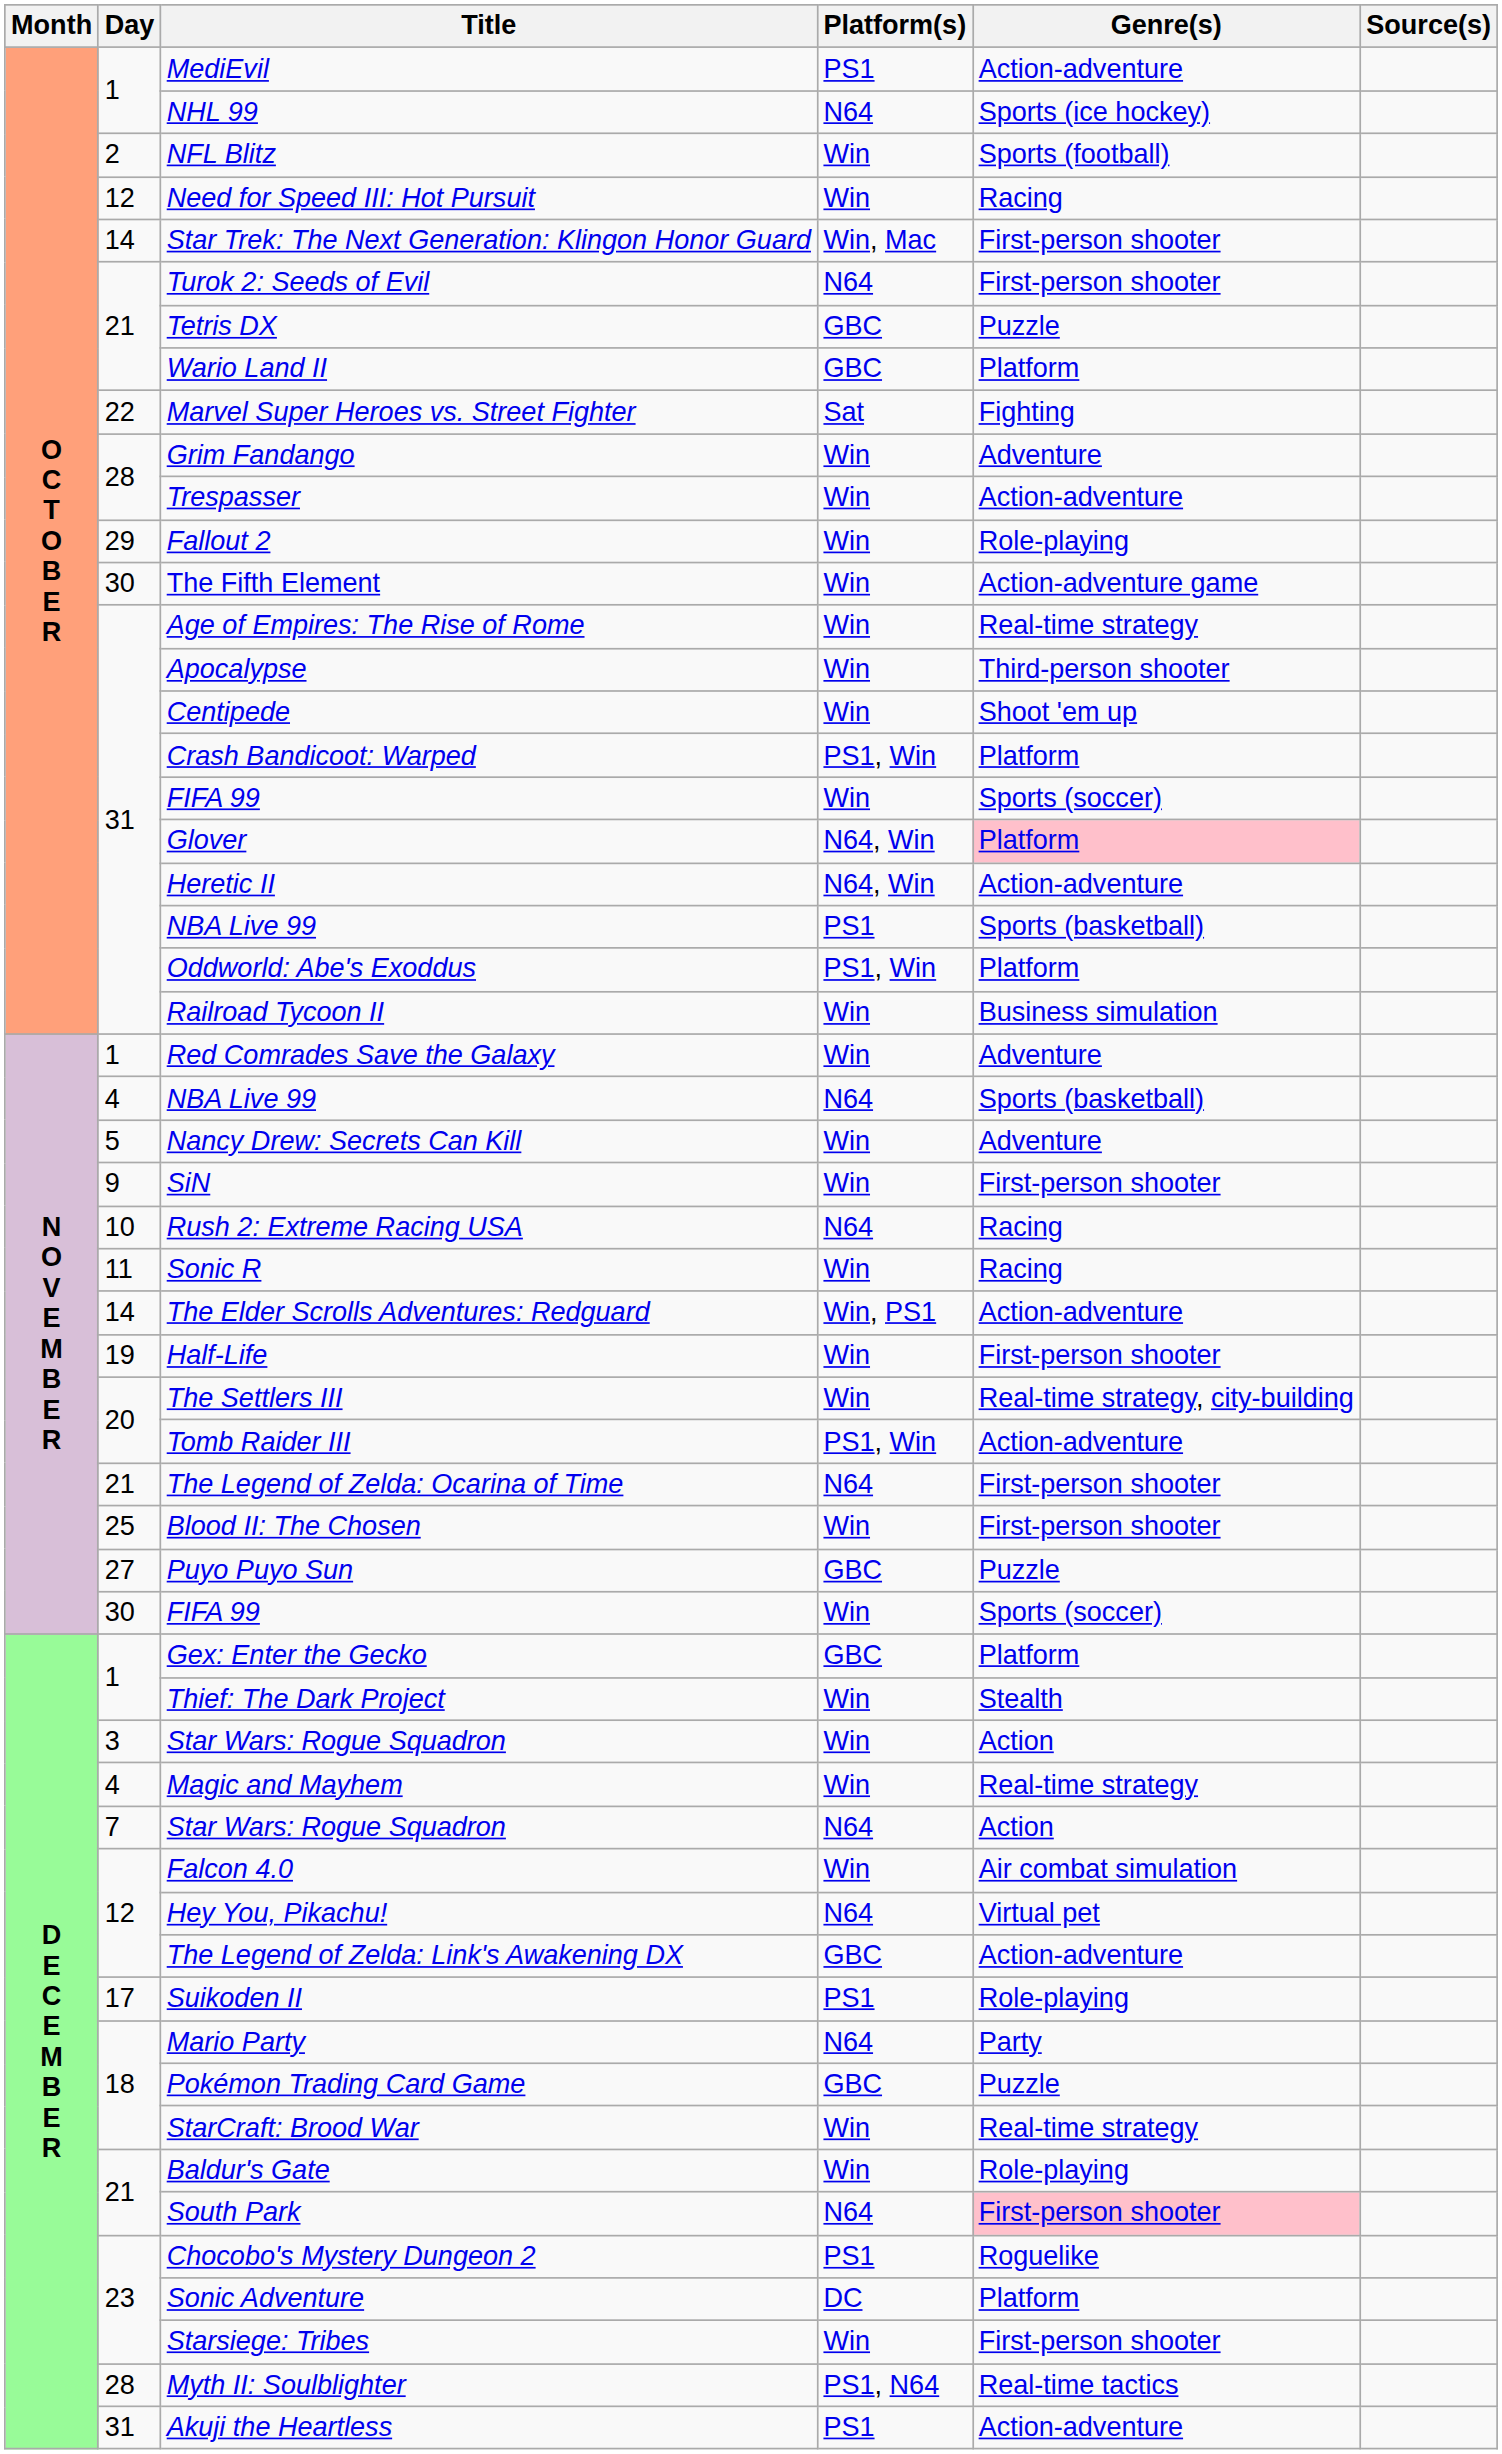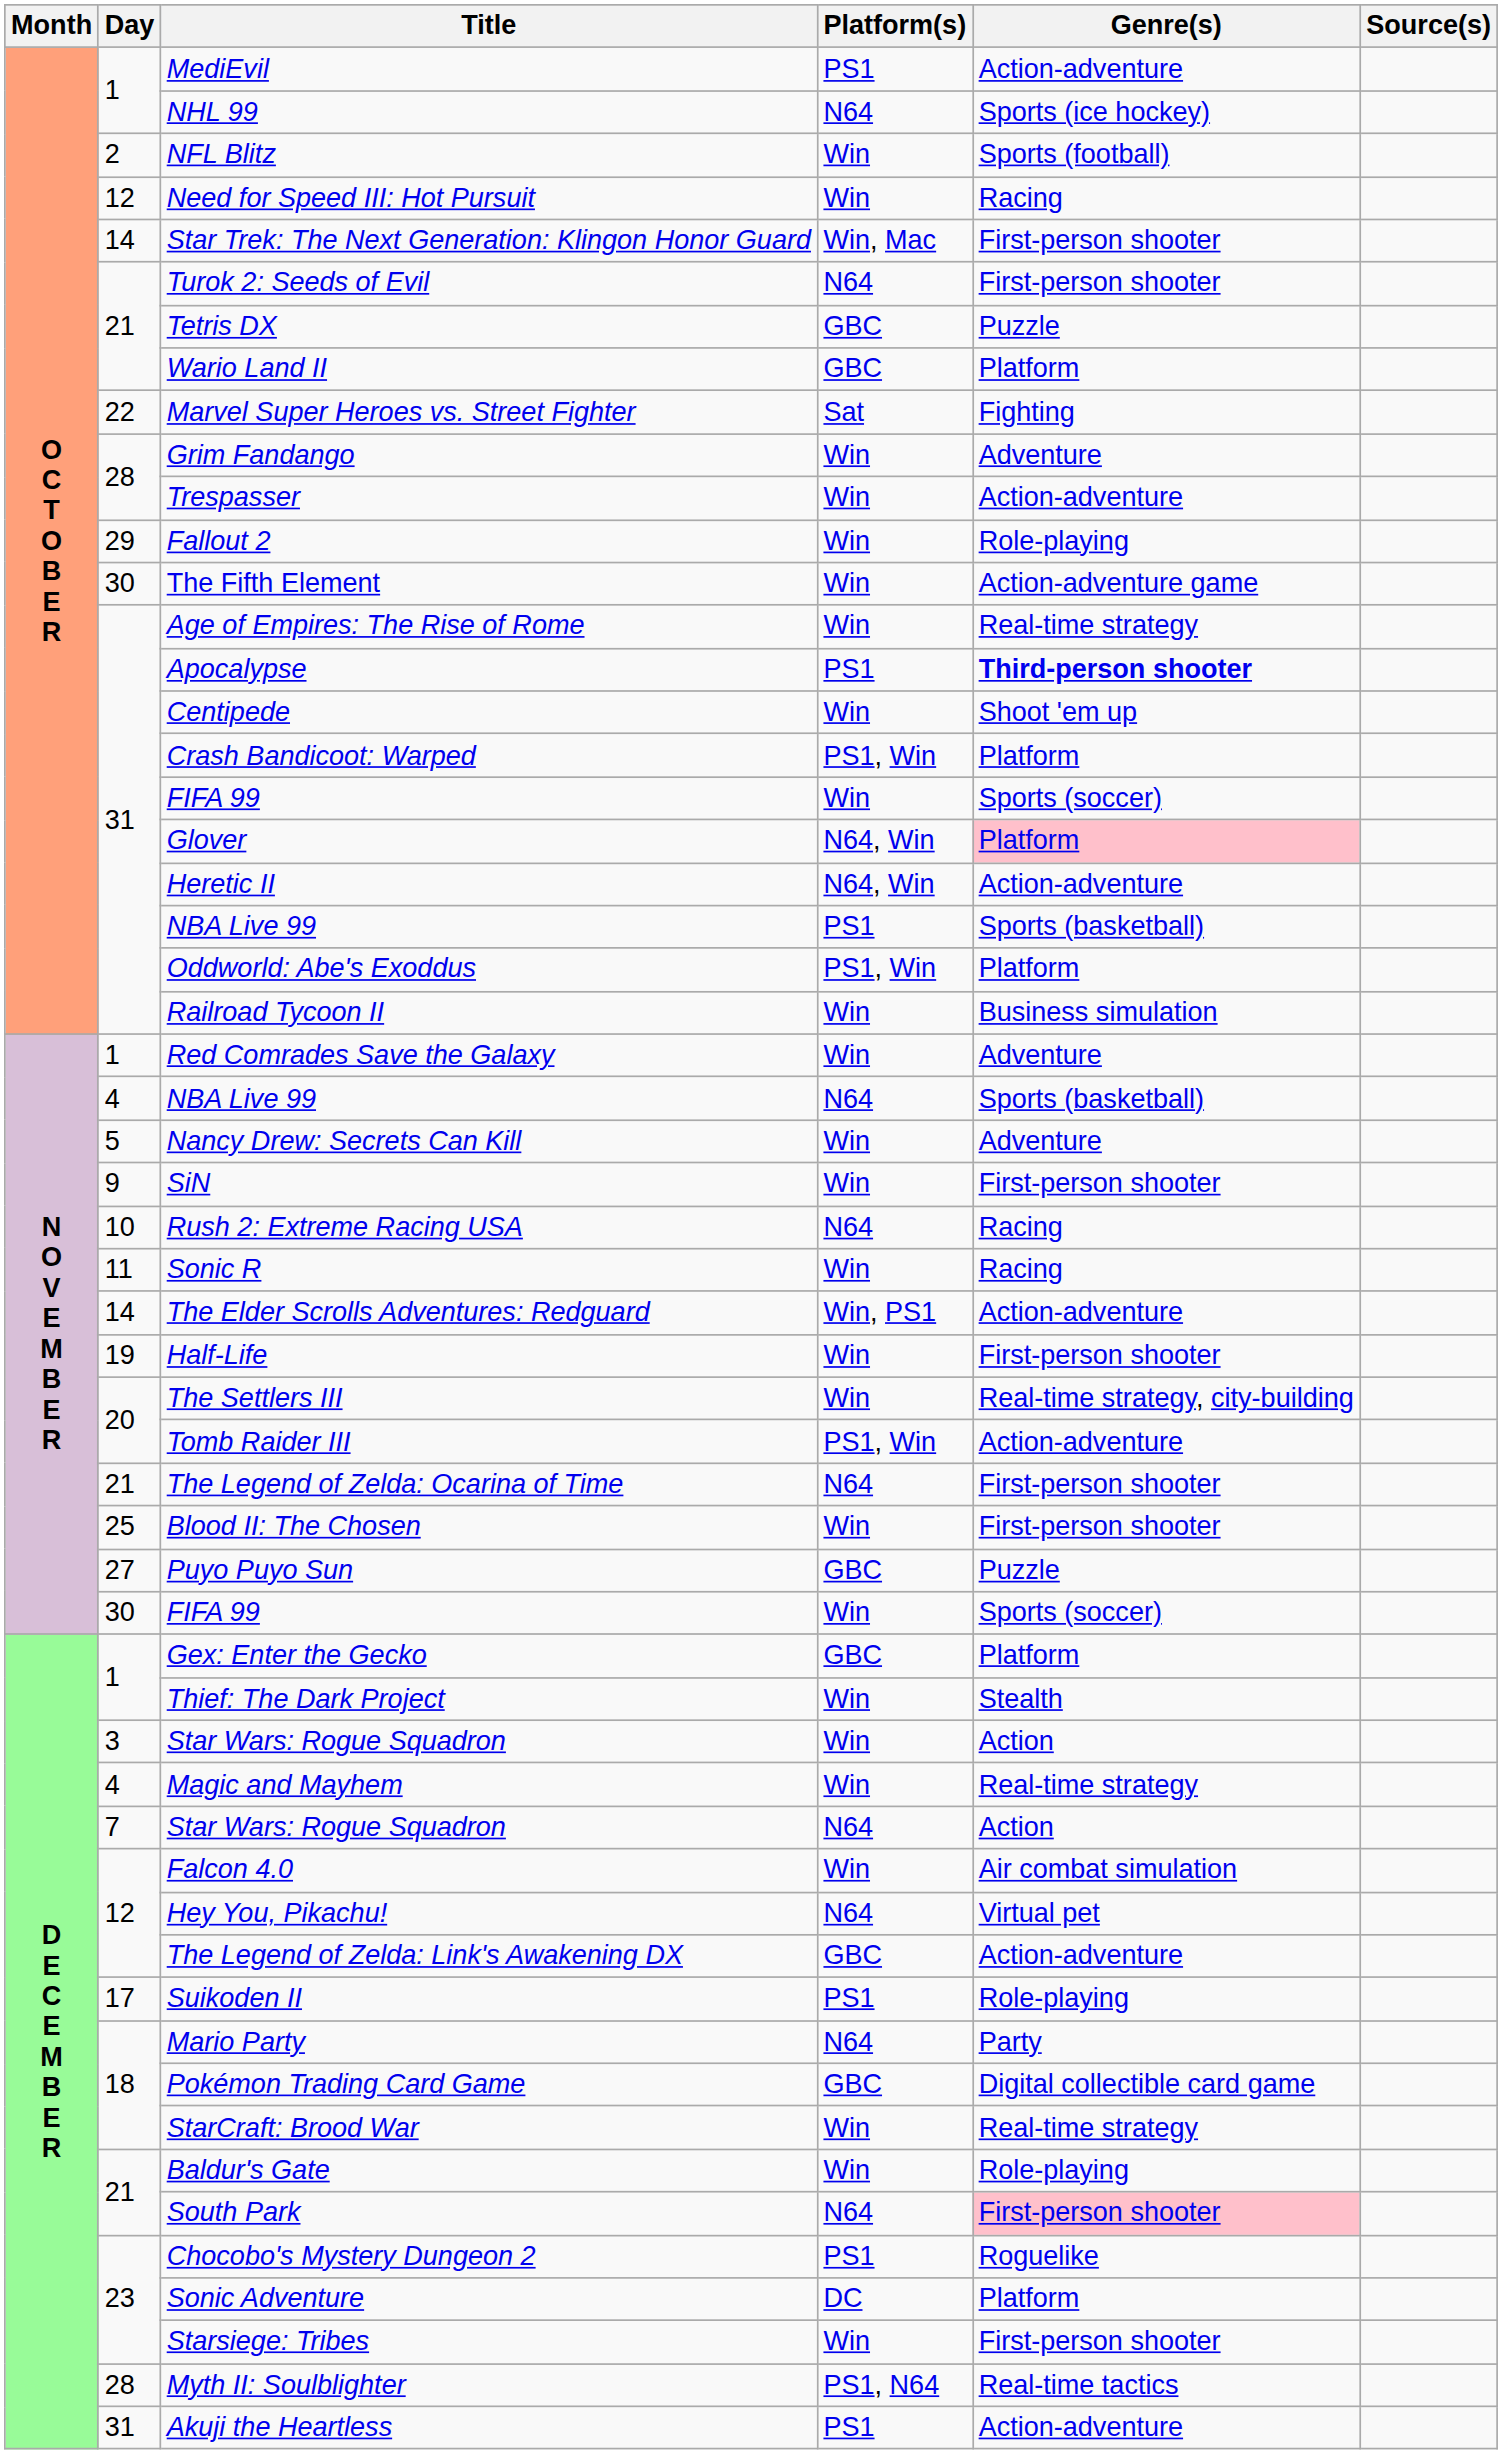Apocalypse | Platform(s): Win -> PS1
Apocalypse | Genre(s): normal -> bold
Pokémon Trading Card Game | Genre(s): Puzzle -> Digital collectible card game
